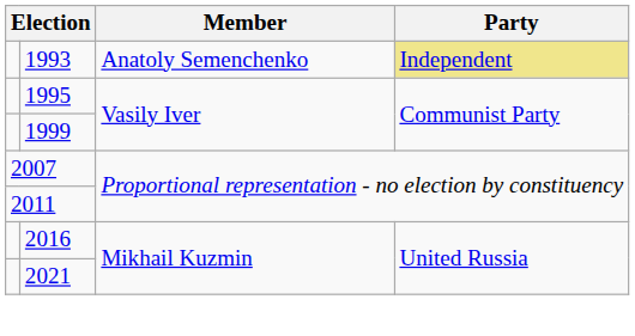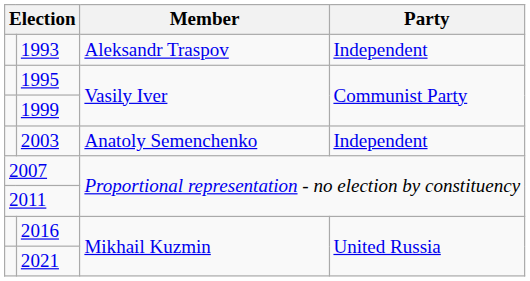1993 | Member: Anatoly Semenchenko -> Aleksandr Traspov
1993 | Party: khaki background -> no background
+ row: 2003 | Anatoly Semenchenko | Independent
